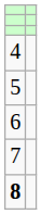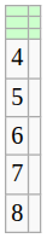row 8 | column 1: bold -> normal
